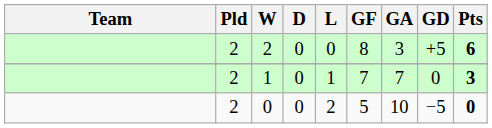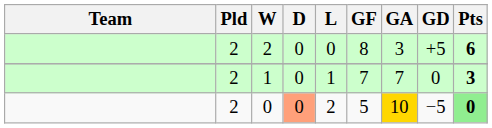row 4 | D: no background -> lightsalmon background
row 4 | GA: no background -> gold background
row 4 | Pts: no background -> lightgreen background
